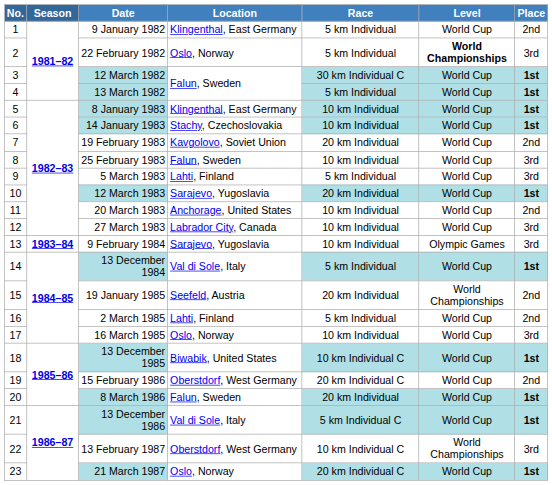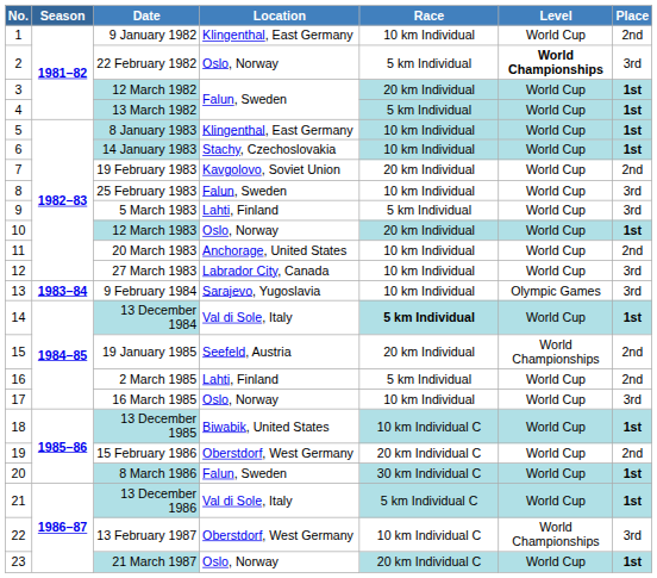9 January 1982 | Race: 5 km Individual -> 10 km Individual
12 March 1982 | Race: 30 km Individual C -> 20 km Individual
12 March 1983 | Location: Sarajevo, Yugoslavia -> Oslo, Norway
13 December 1984 | Race: normal -> bold
8 March 1986 | Race: 20 km Individual -> 30 km Individual C
